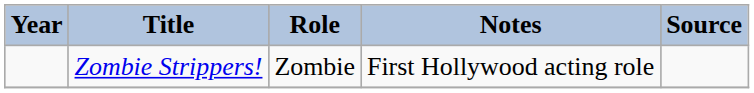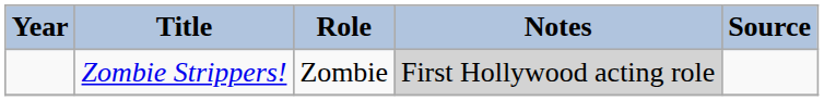Zombie Strippers! | Notes: no background -> lightgrey background
